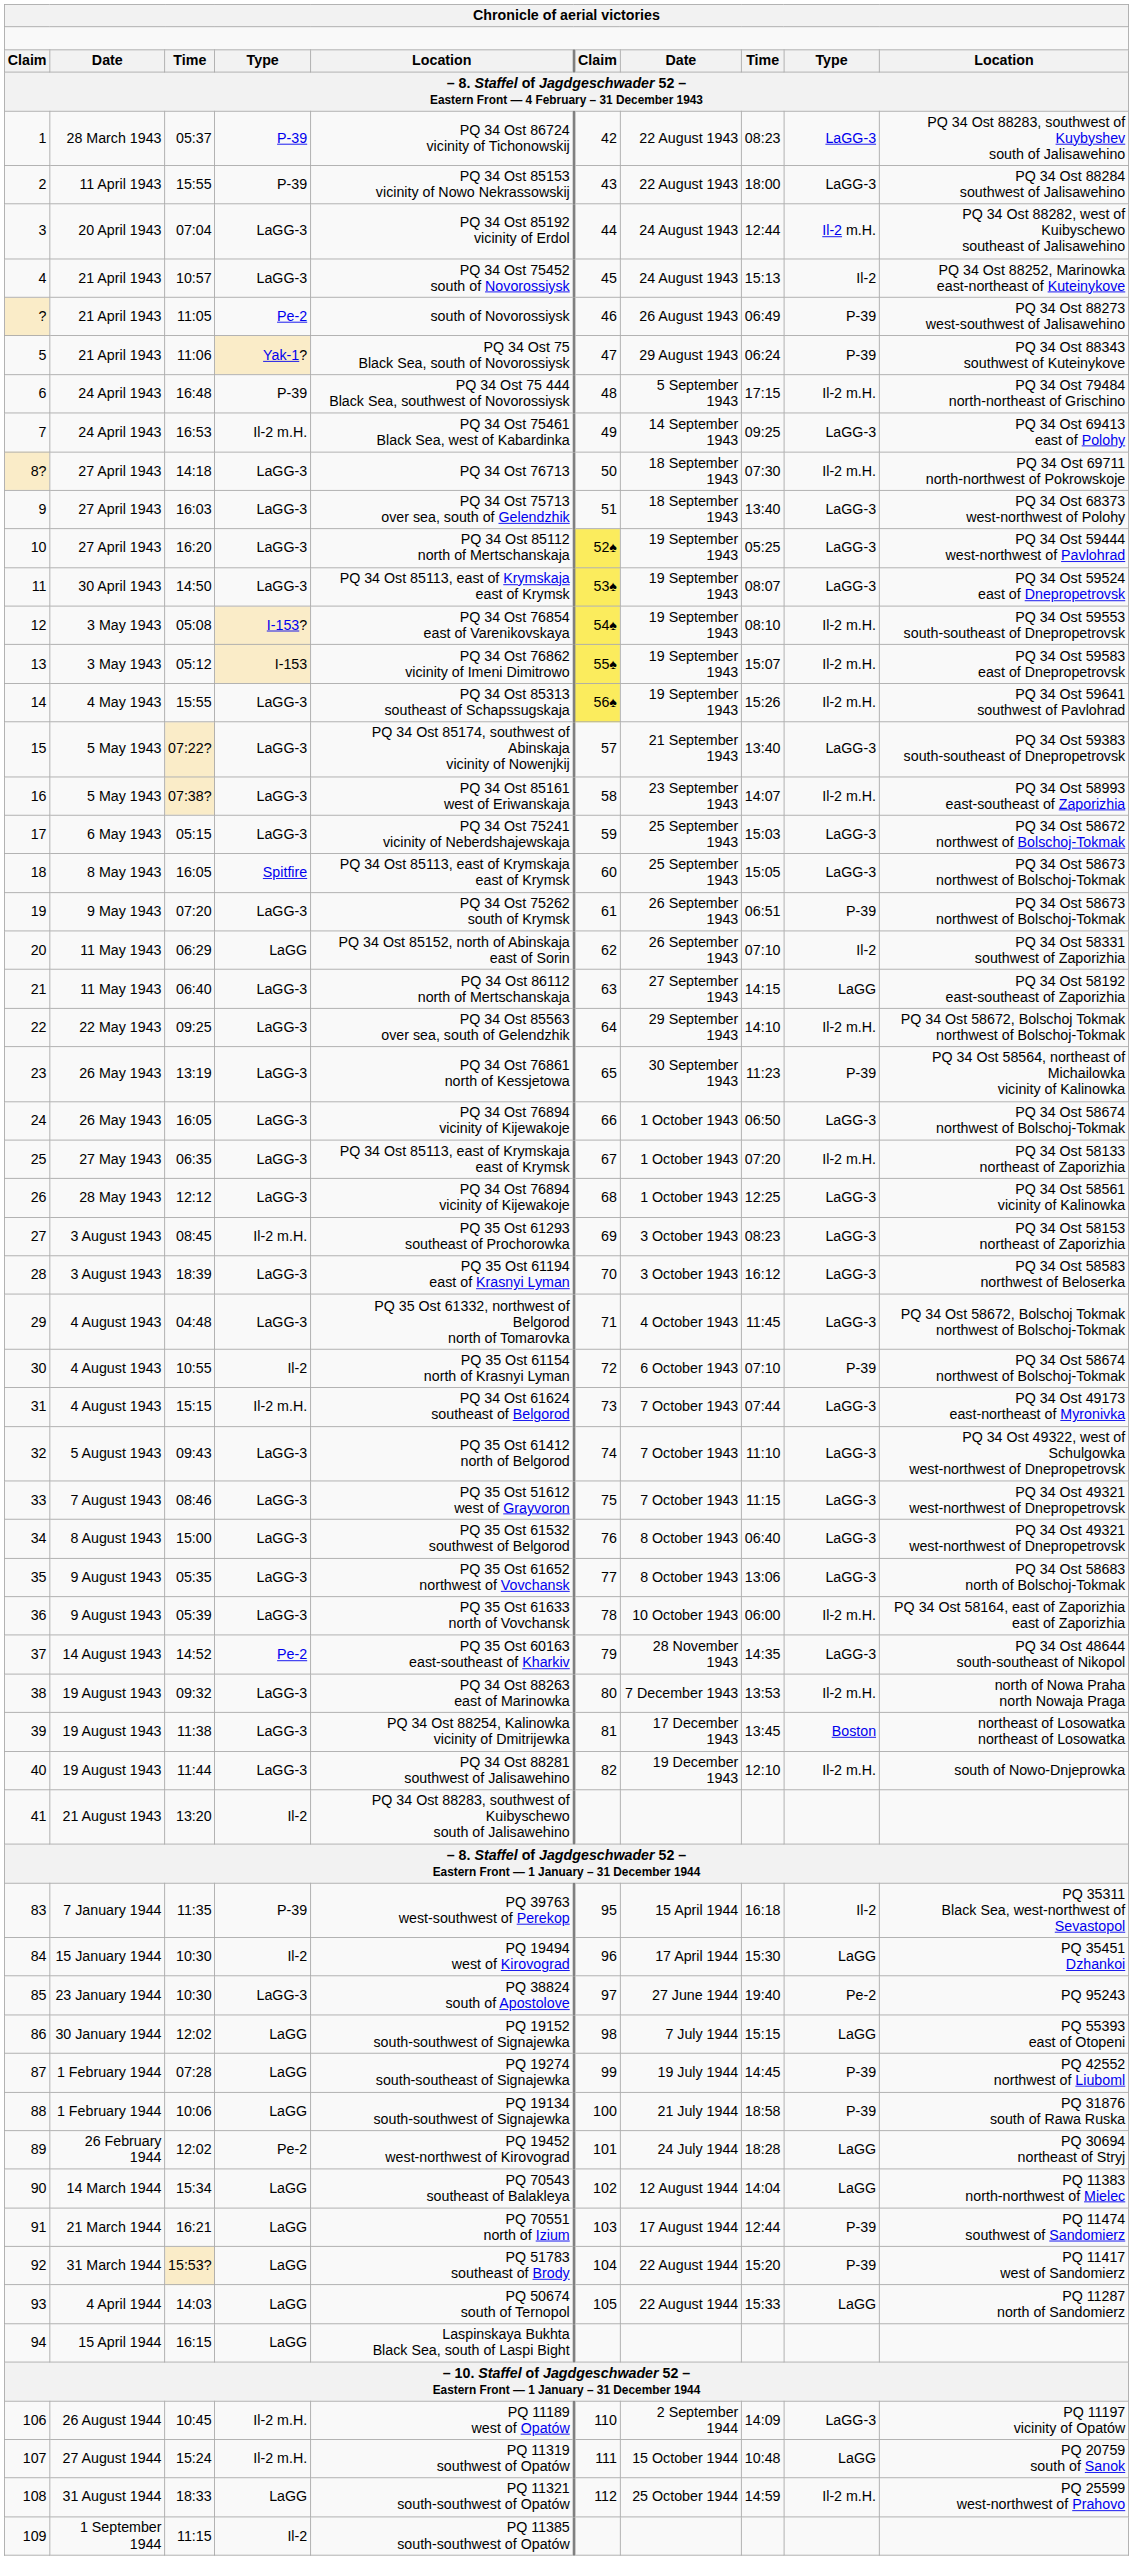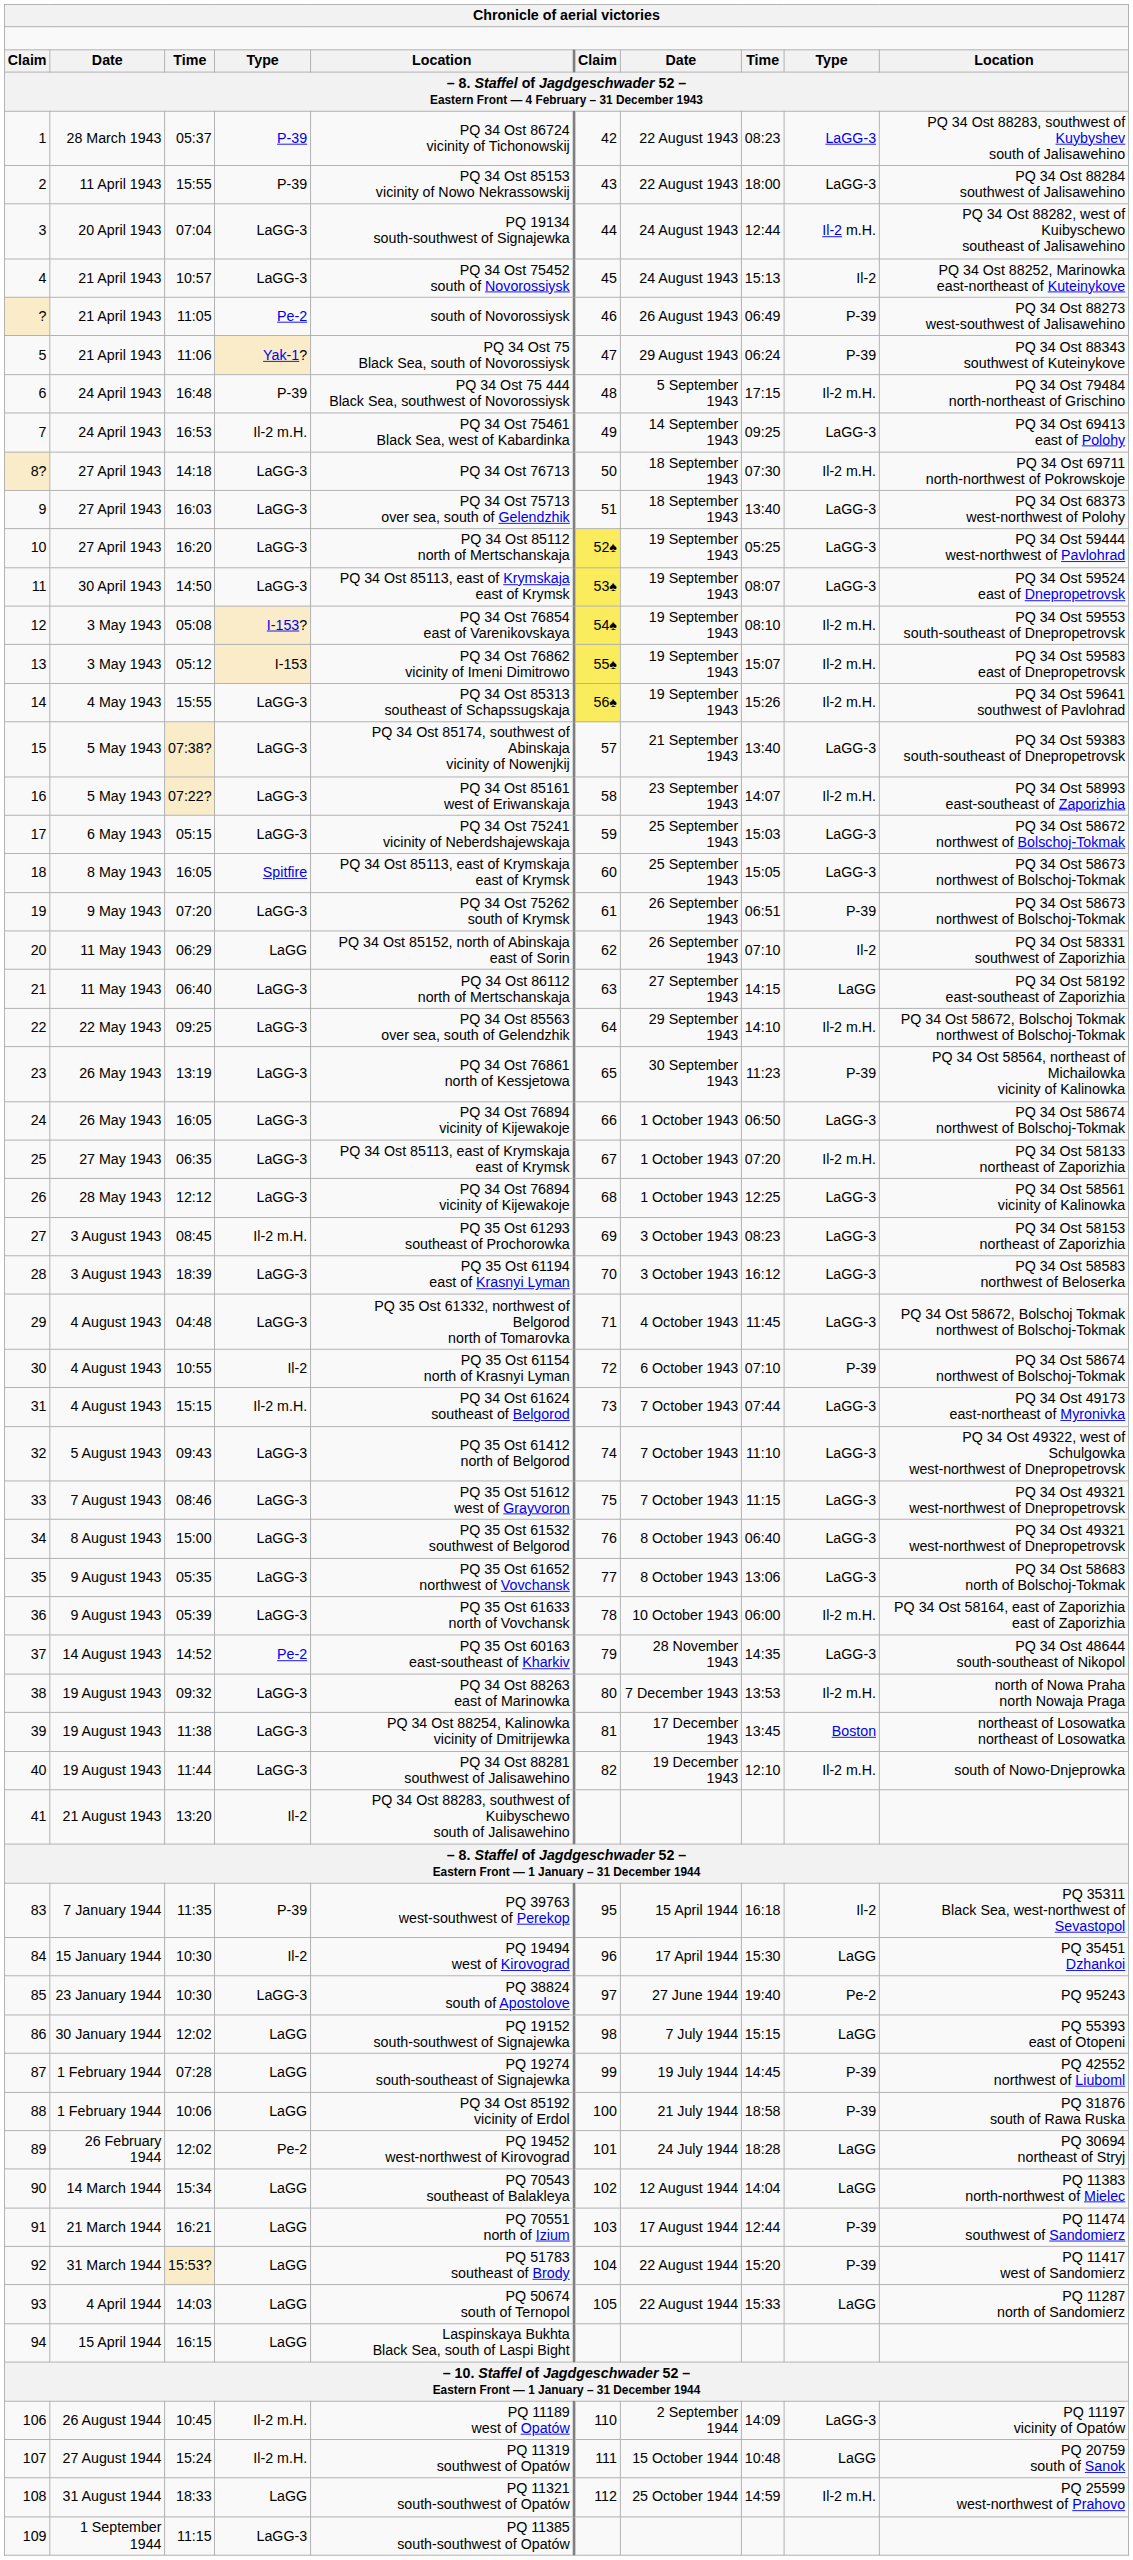3 | column 5: PQ 34 Ost 85192 vicinity of Erdol -> PQ 19134 south-southwest of Signajewka
15 | column 3: 07:22? -> 07:38?
16 | column 3: 07:38? -> 07:22?
88 | column 5: PQ 19134 south-southwest of Signajewka -> PQ 34 Ost 85192 vicinity of Erdol
109 | column 4: Il-2 -> LaGG-3
